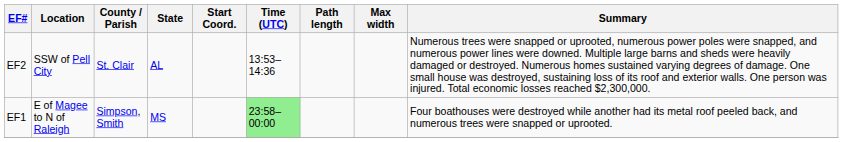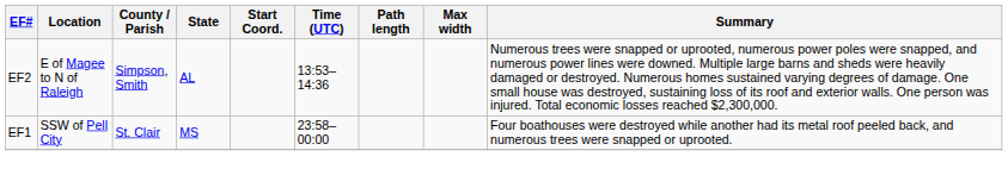EF2 | Location: SSW of Pell City -> E of Magee to N of Raleigh
EF2 | County / Parish: St. Clair -> Simpson, Smith
EF1 | Location: E of Magee to N of Raleigh -> SSW of Pell City
EF1 | County / Parish: Simpson, Smith -> St. Clair
EF1 | Time (UTC): lightgreen background -> no background
